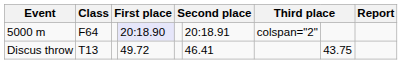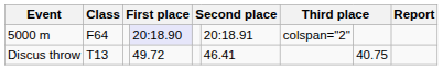Discus throw | column 8: 43.75 -> 40.75
